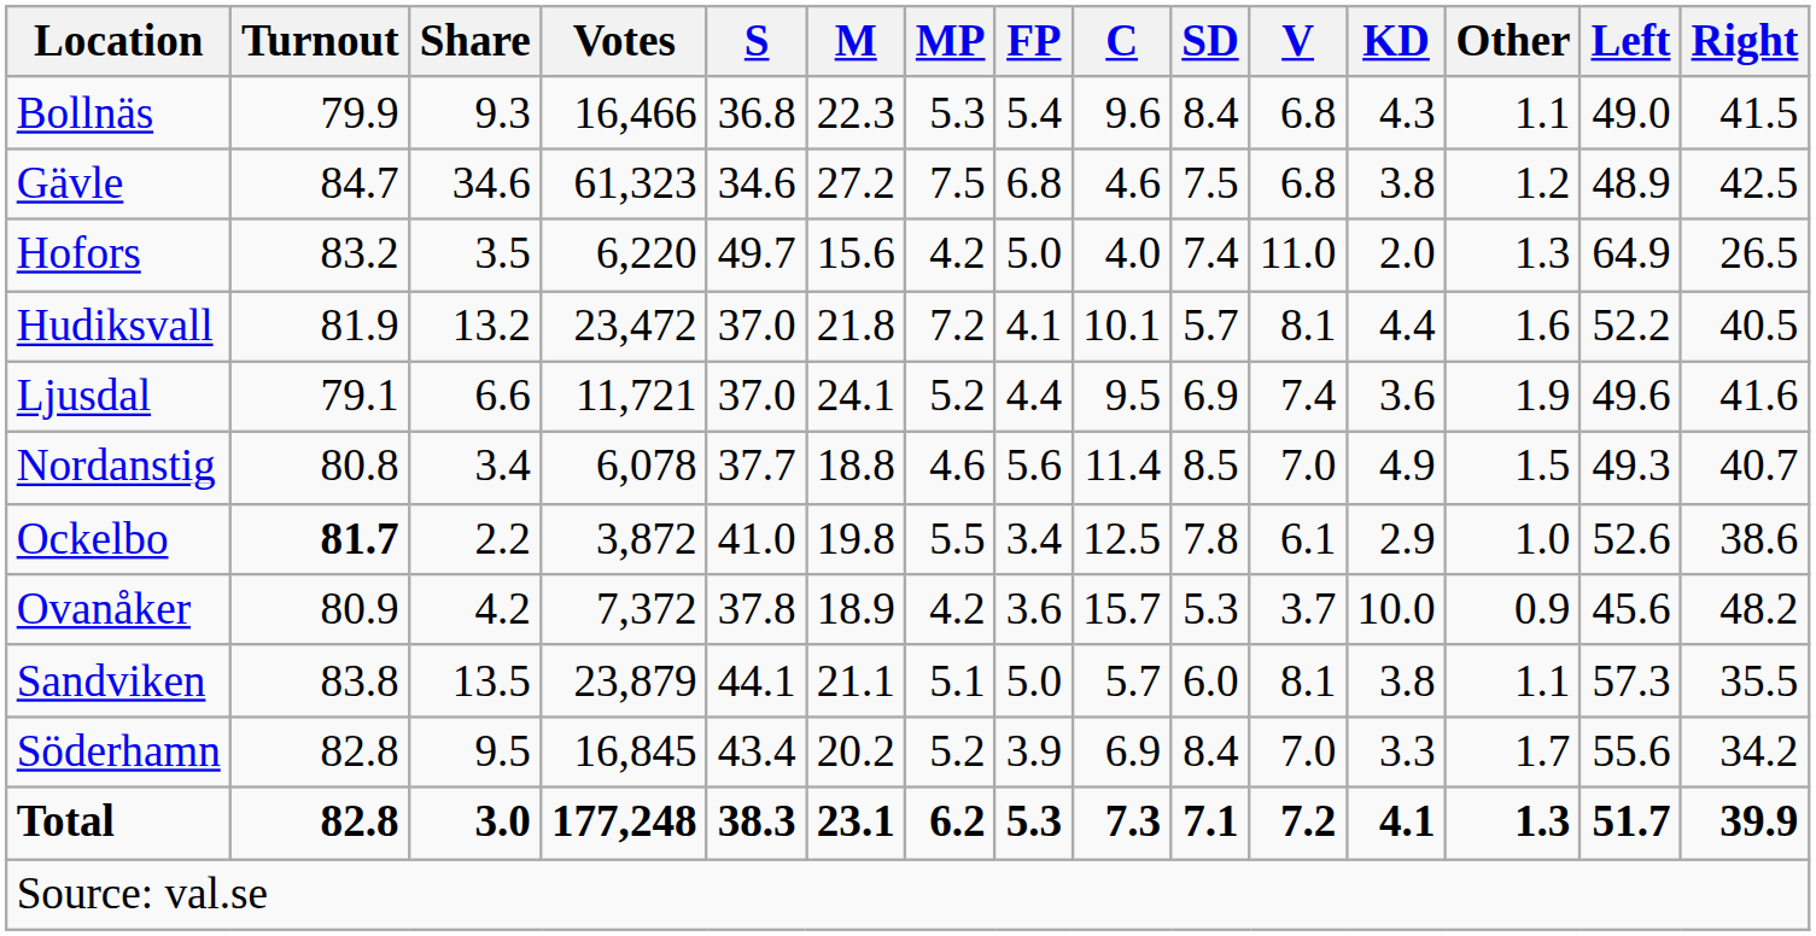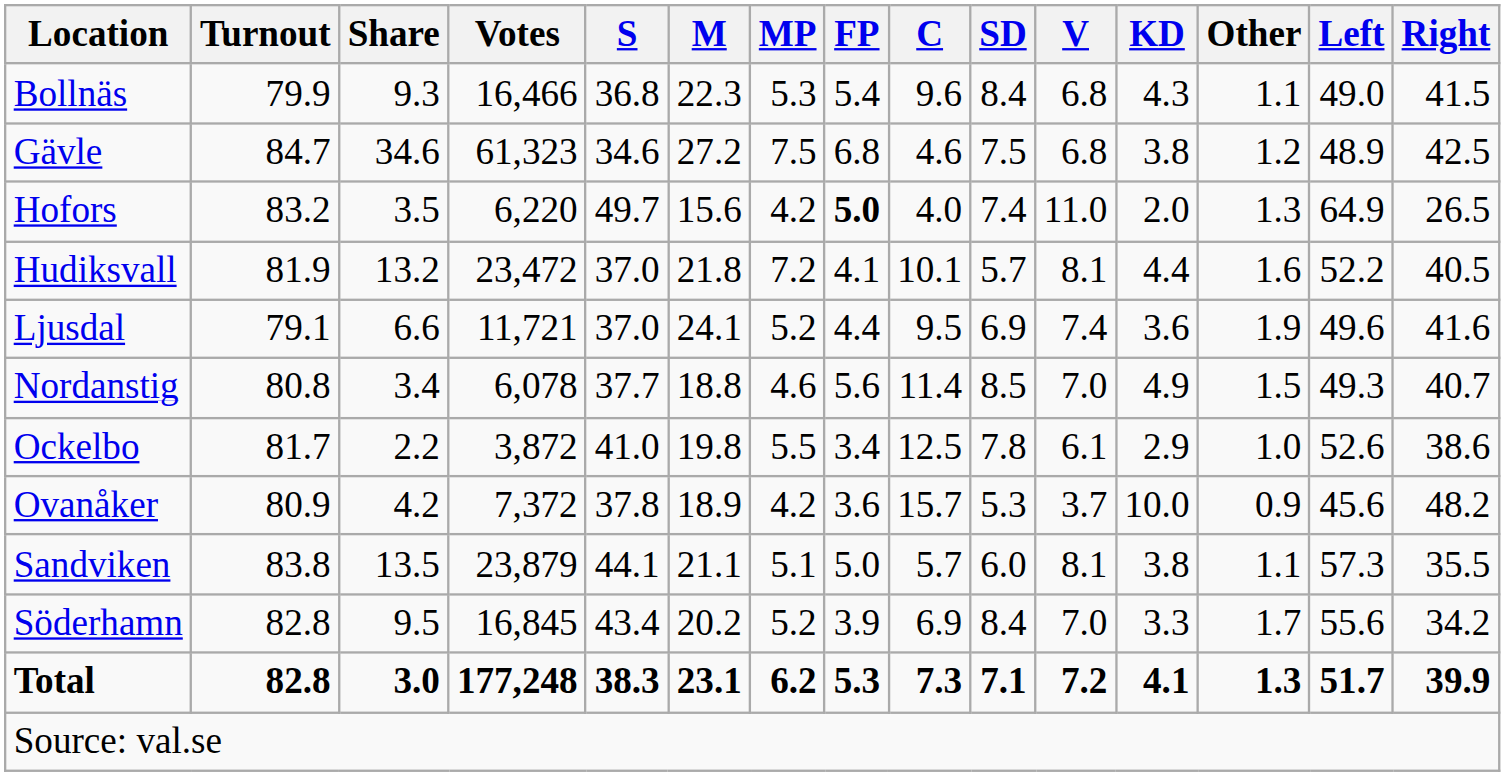Hofors | FP: normal -> bold
Ockelbo | Turnout: bold -> normal
